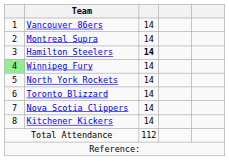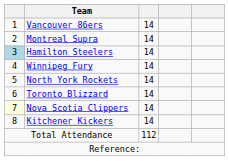Hamilton Steelers | column 1: no background -> lightblue background
Hamilton Steelers | column 3: bold -> normal
Winnipeg Fury | column 1: lightgreen background -> no background
Nova Scotia Clippers | column 1: no background -> lightyellow background
